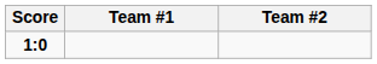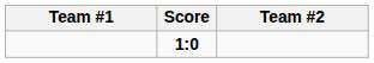columns swapped: Team #1 <-> Score
